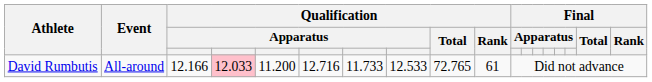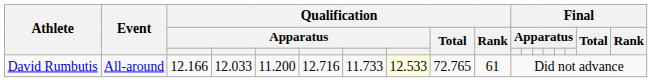row 4 | column 4: pink background -> no background
row 4 | column 8: no background -> lightyellow background
